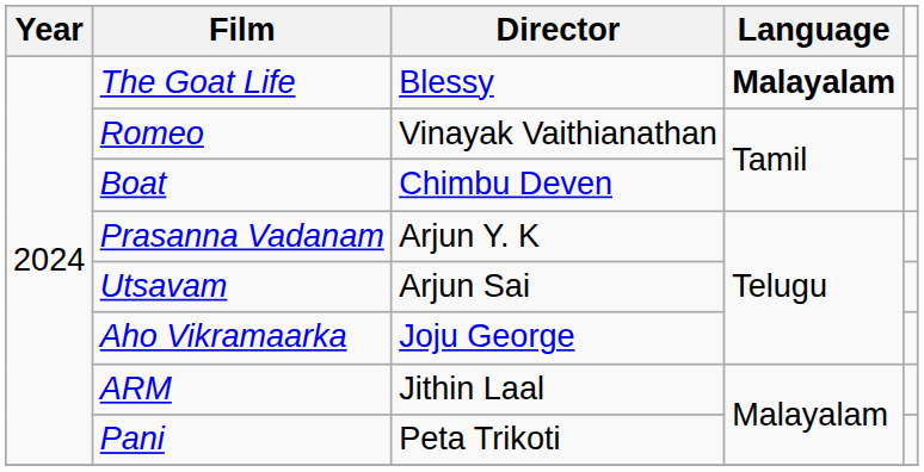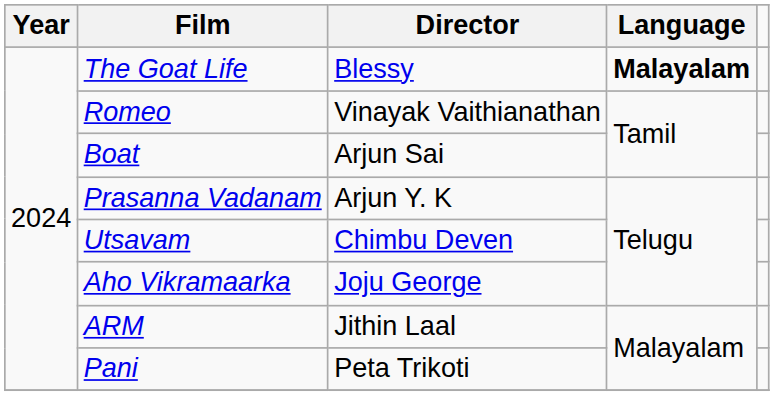Boat | Director: Chimbu Deven -> Arjun Sai
Utsavam | Director: Arjun Sai -> Chimbu Deven
